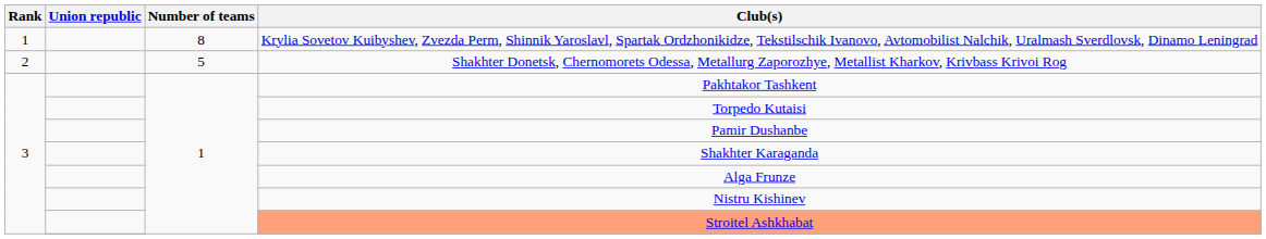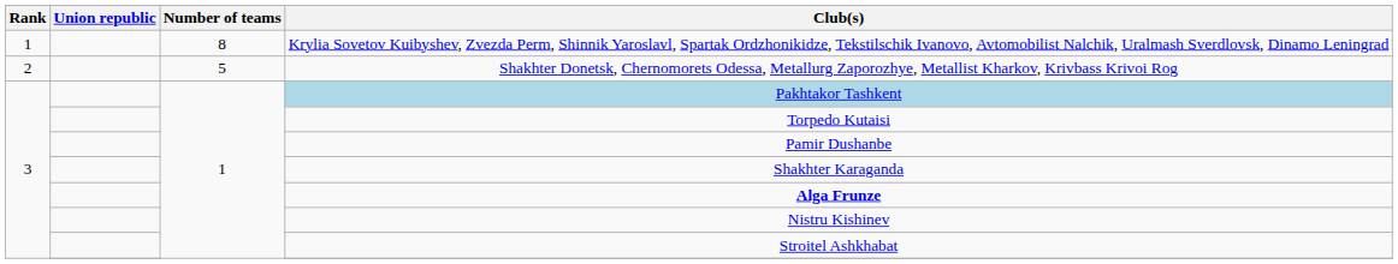Pakhtakor Tashkent | Club(s): no background -> lightblue background
Alga Frunze | Club(s): normal -> bold
Stroitel Ashkhabat | Club(s): lightsalmon background -> no background
